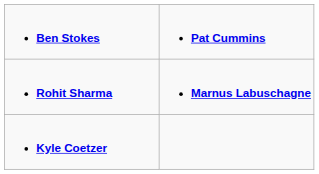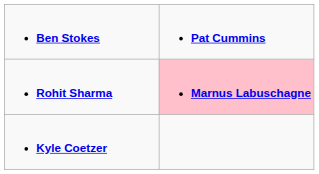Rohit Sharma | column 2: no background -> pink background
